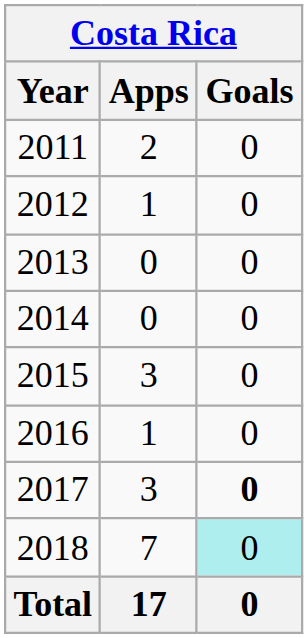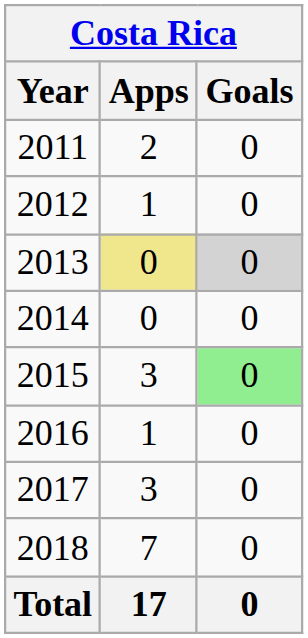2013 | Apps: no background -> khaki background
2013 | Goals: no background -> lightgrey background
2015 | Goals: no background -> lightgreen background
2017 | Goals: bold -> normal
2018 | Goals: paleturquoise background -> no background
